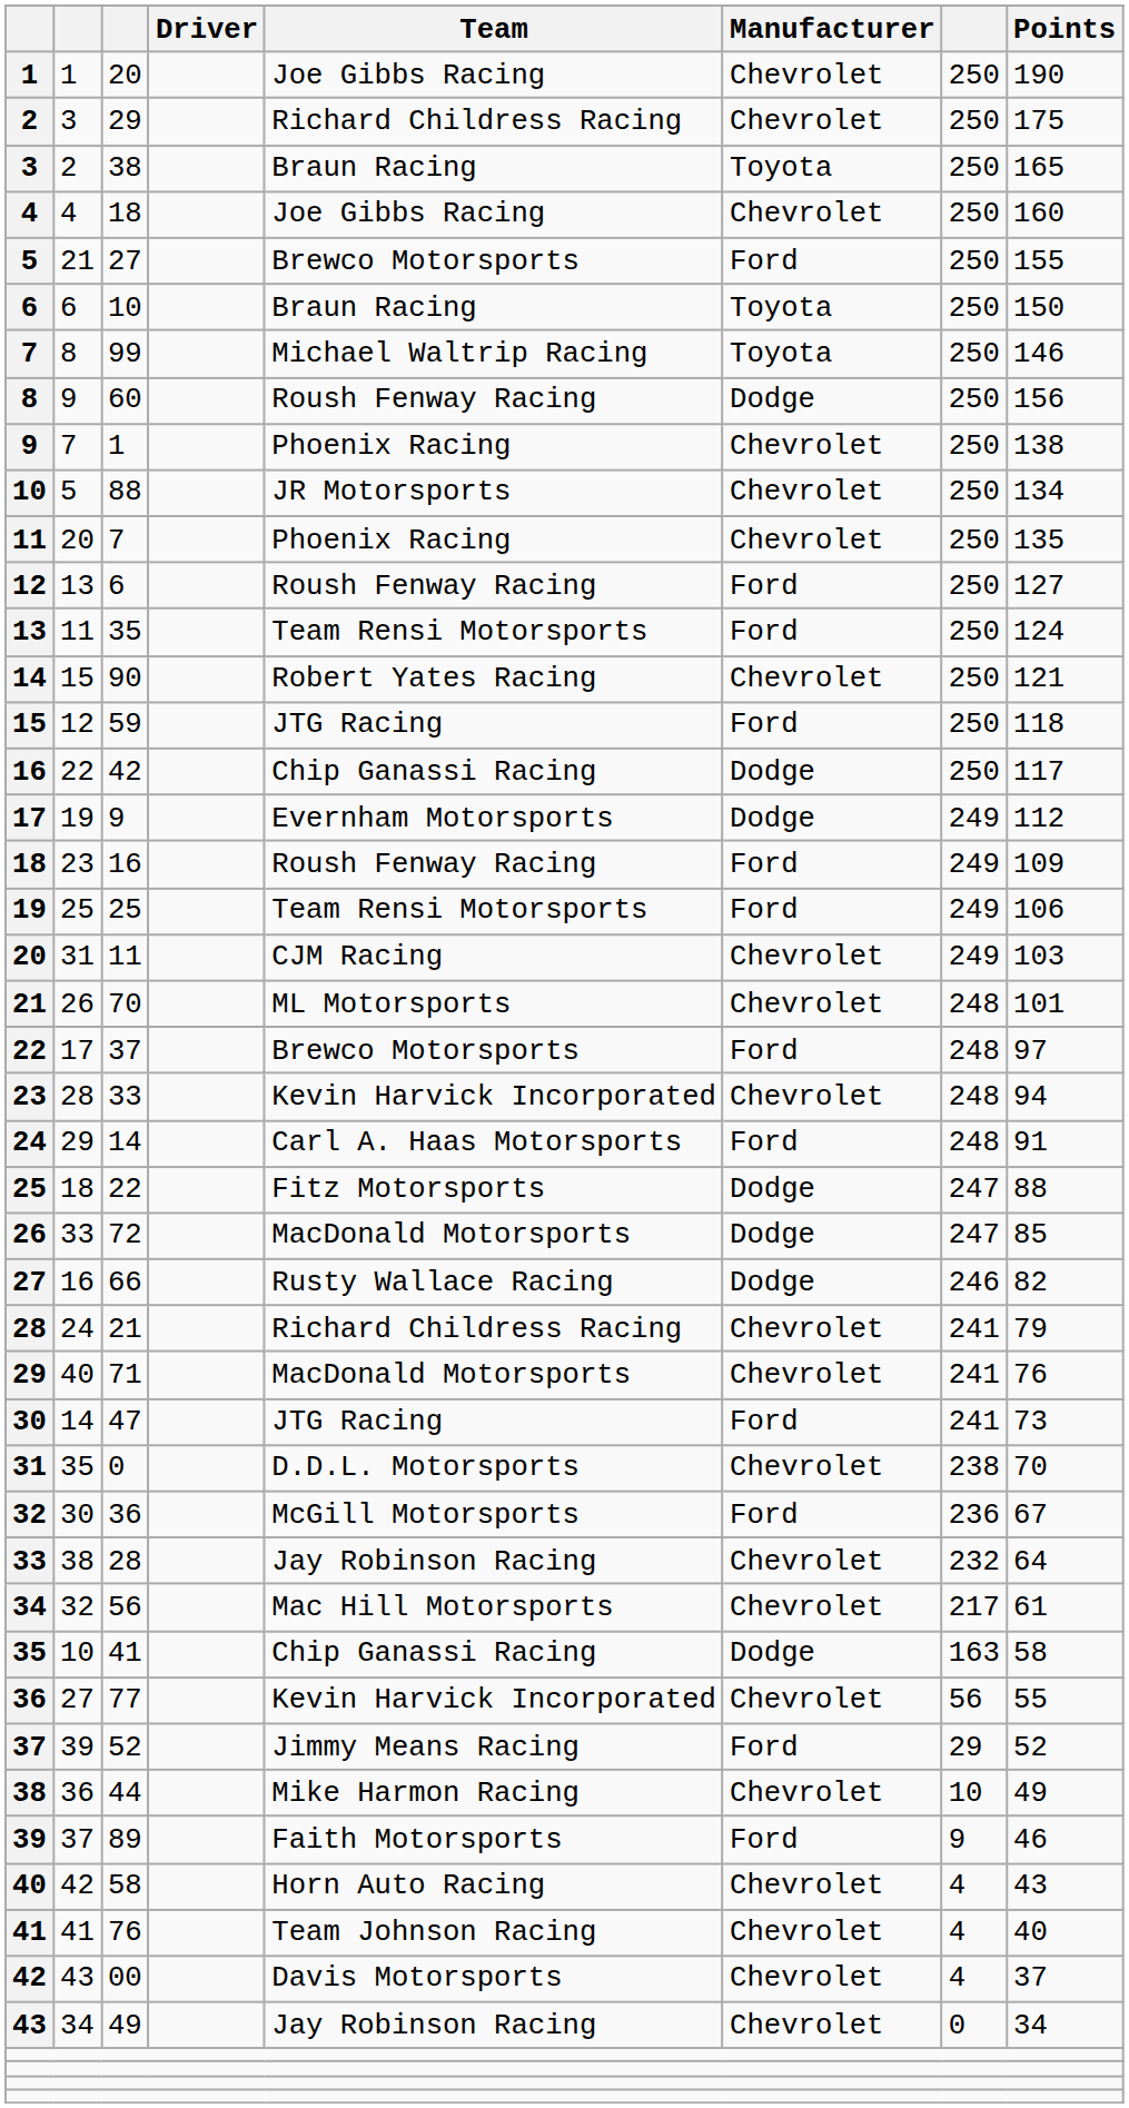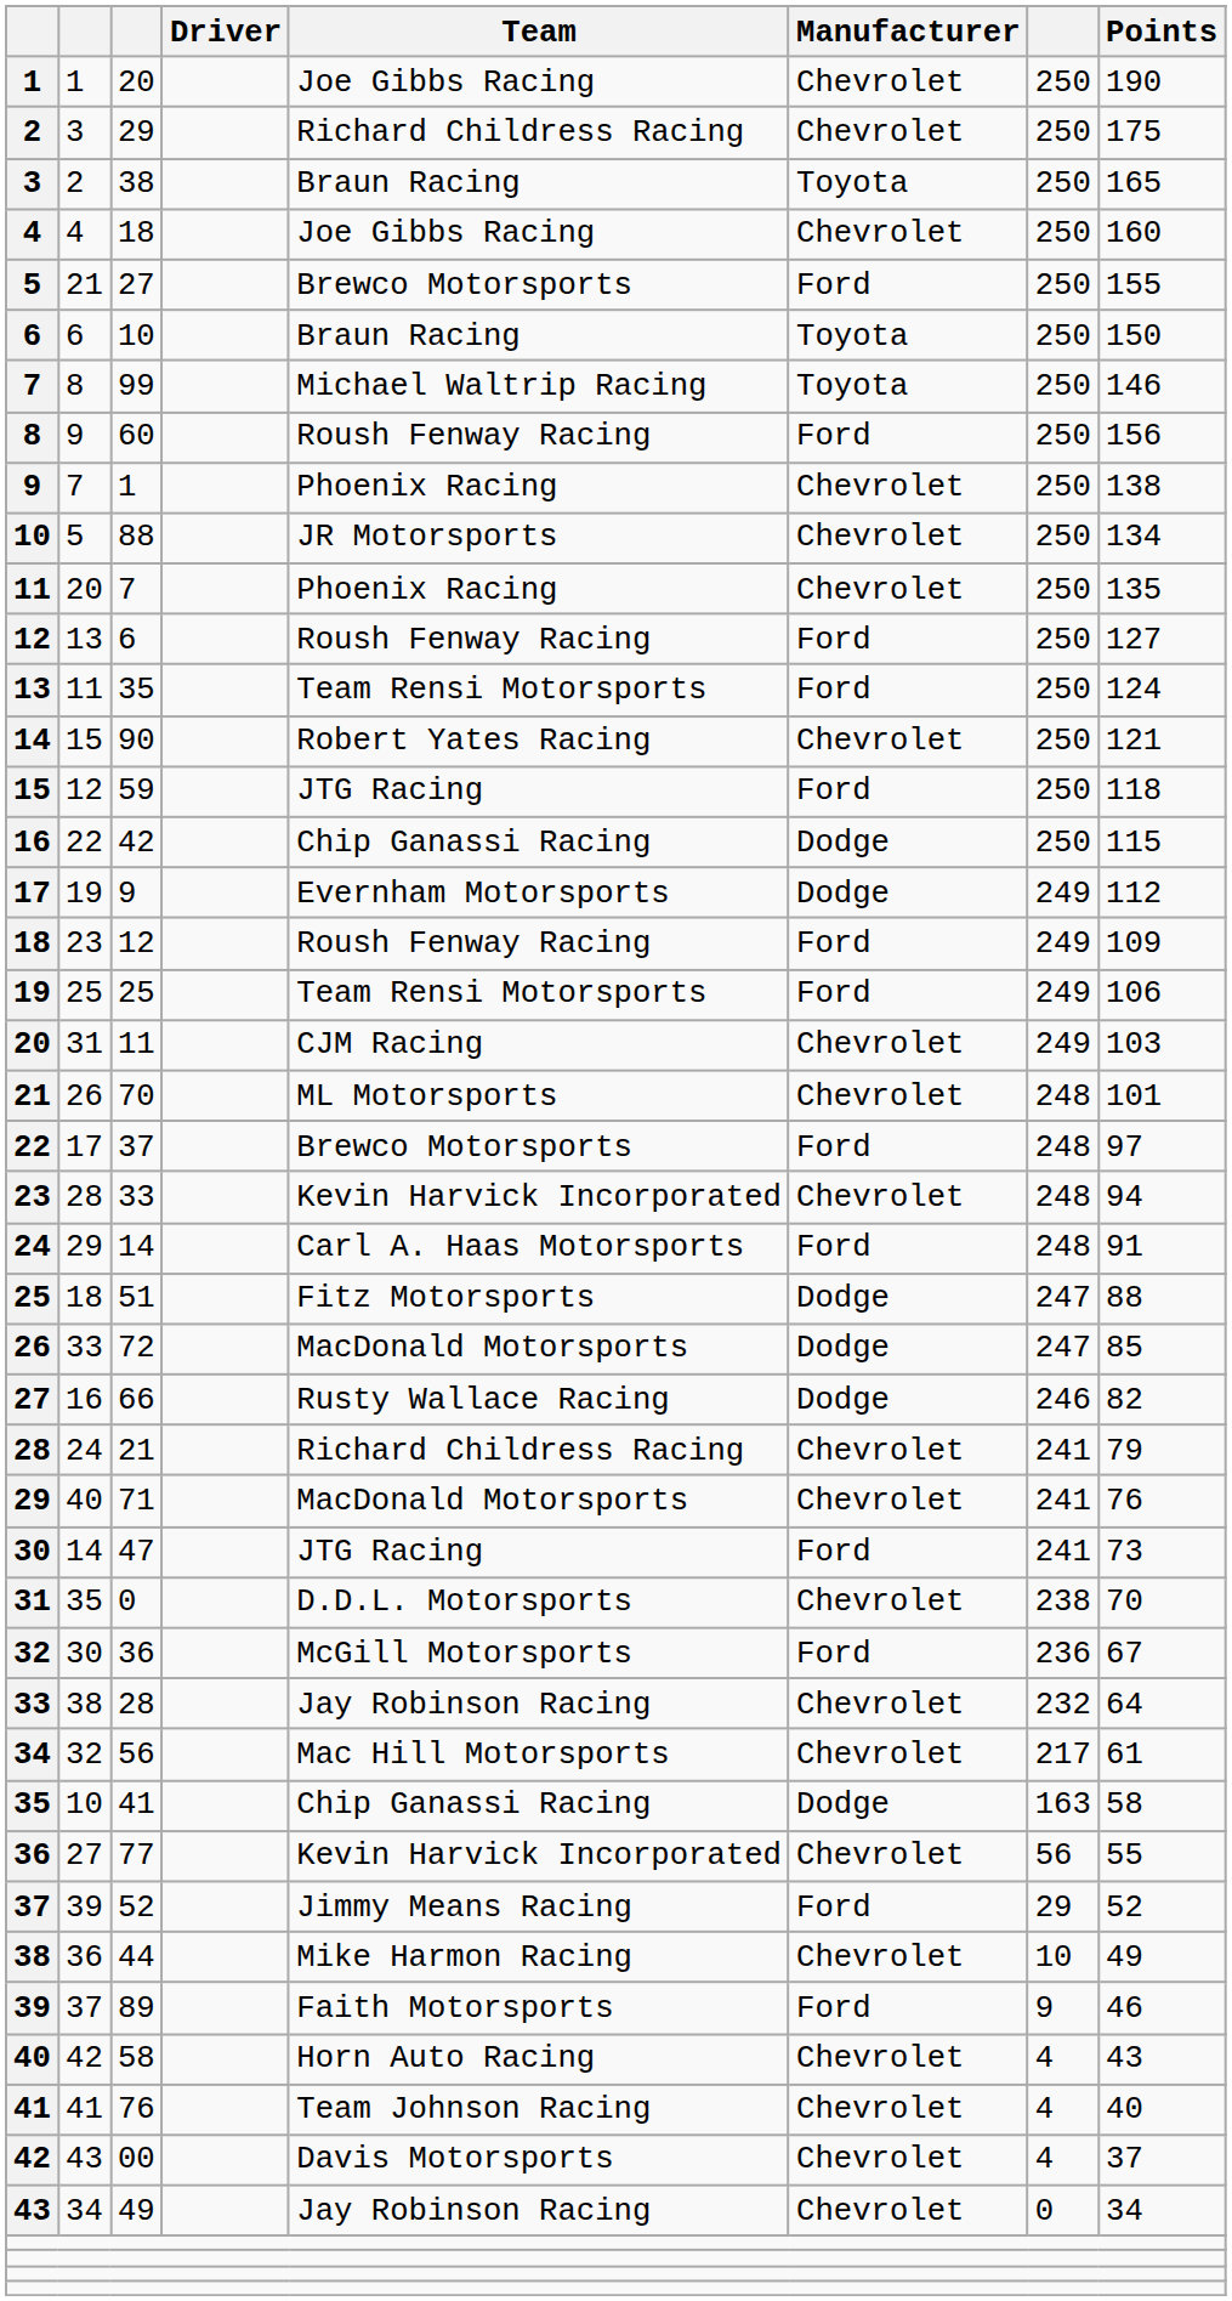row 9 | Manufacturer: Dodge -> Ford
row 17 | Points: 117 -> 115
row 19 | column 3: 16 -> 12
row 26 | column 3: 22 -> 51
